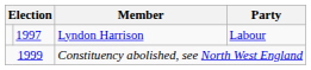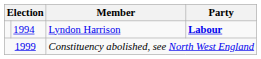Lyndon Harrison | column 2: 1997 -> 1994
Lyndon Harrison | Party: normal -> bold
